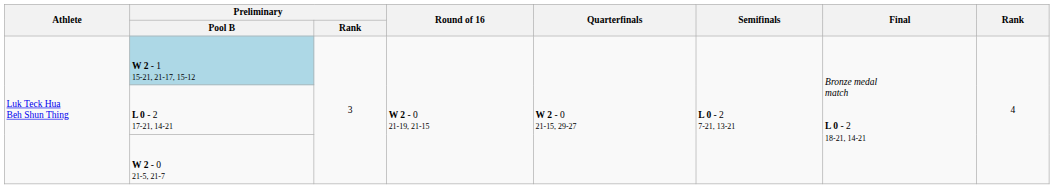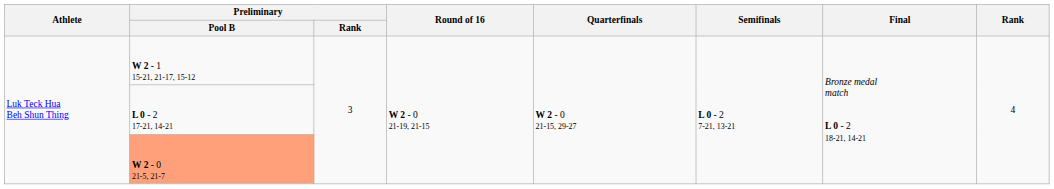W 2 - 1 15-21, 21-17, 15-12 | Preliminary / Pool B: lightblue background -> no background
W 2 - 0 21-5, 21-7 | Preliminary / Pool B: no background -> lightsalmon background
